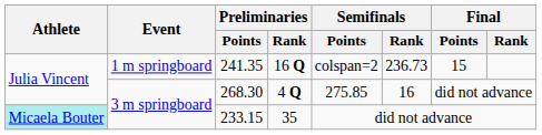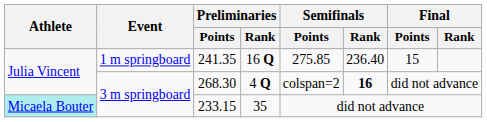241.35 | Semifinals / Points: colspan=2 -> 275.85
241.35 | Semifinals / Rank: 236.73 -> 236.40
268.30 | Semifinals / Points: 275.85 -> colspan=2
268.30 | Semifinals / Rank: normal -> bold
